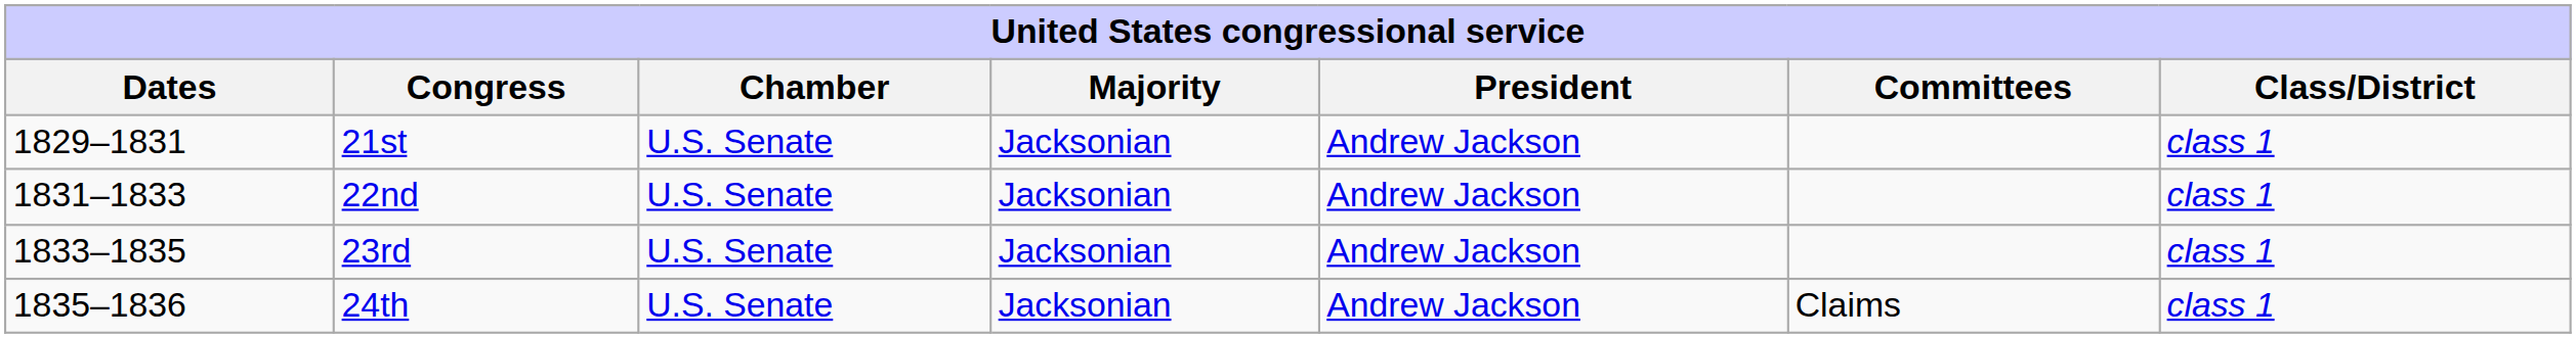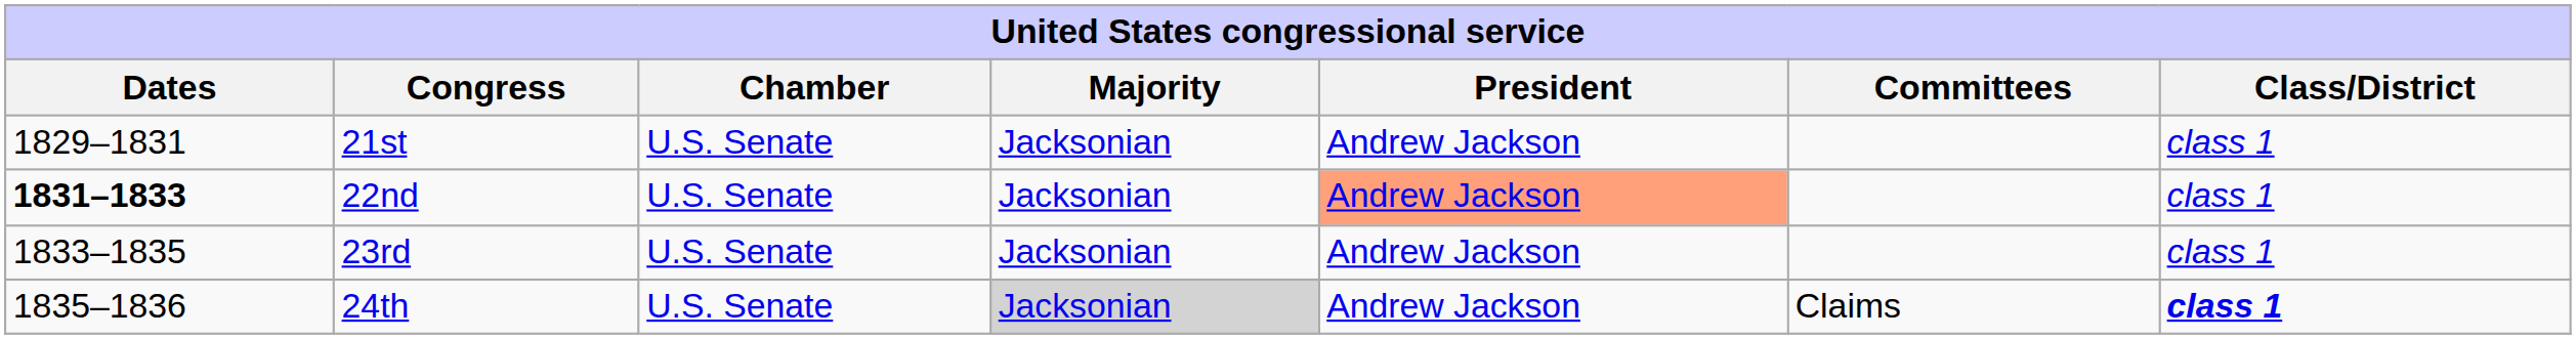22nd | Dates: normal -> bold
22nd | President: no background -> lightsalmon background
24th | Majority: no background -> lightgrey background
24th | Class/District: normal -> bold
